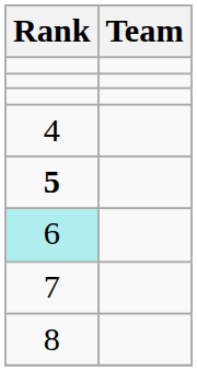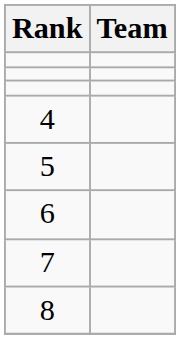row 6 | Rank: bold -> normal
row 7 | Rank: paleturquoise background -> no background
